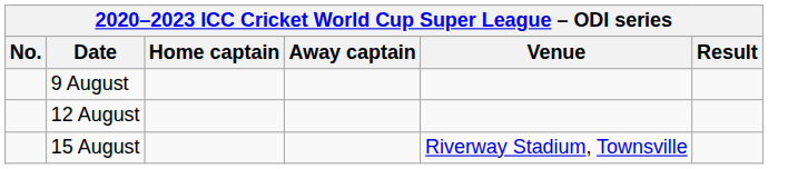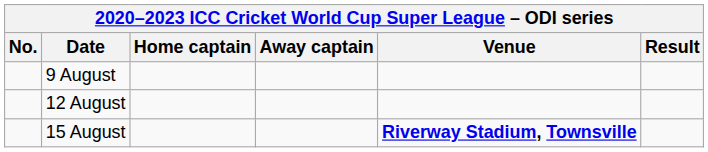15 August | Venue: normal -> bold
